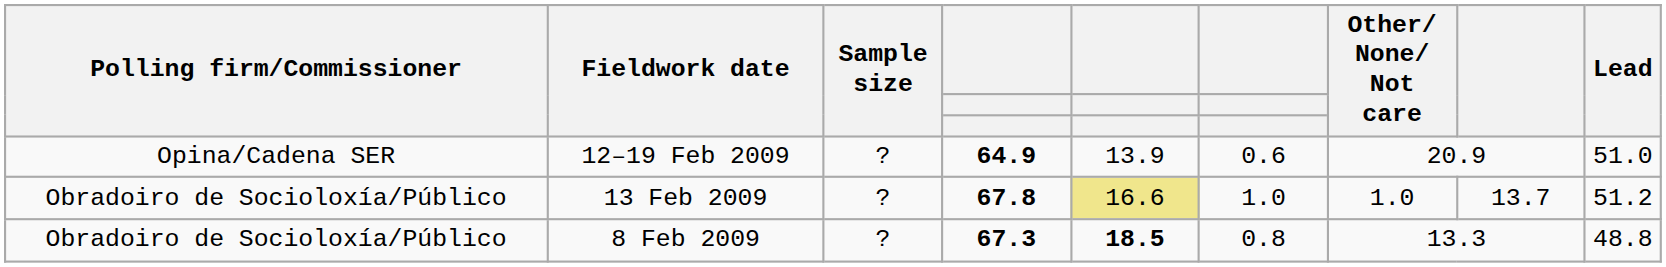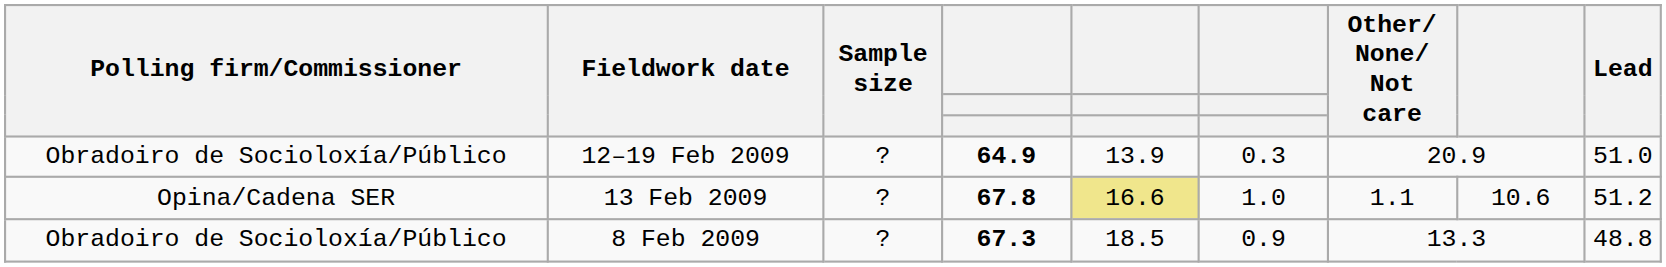12–19 Feb 2009 | Polling firm/Commissioner: Opina/Cadena SER -> Obradoiro de Socioloxía/Público
12–19 Feb 2009 | column 6: 0.6 -> 0.3
13 Feb 2009 | Polling firm/Commissioner: Obradoiro de Socioloxía/Público -> Opina/Cadena SER
13 Feb 2009 | Other/ None/ Not care: 1.0 -> 1.1
13 Feb 2009 | column 8: 13.7 -> 10.6
8 Feb 2009 | column 5: bold -> normal
8 Feb 2009 | column 6: 0.8 -> 0.9
